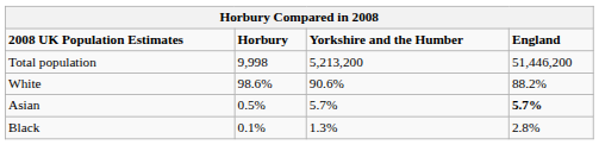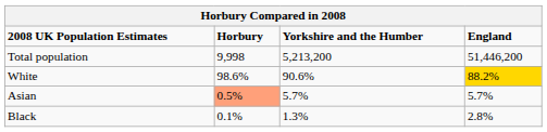White | England: no background -> gold background
Asian | Horbury: no background -> lightsalmon background
Asian | England: bold -> normal
